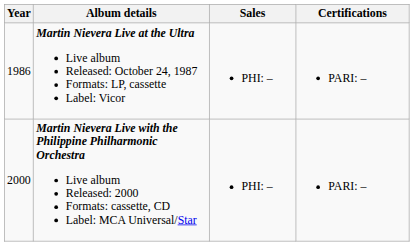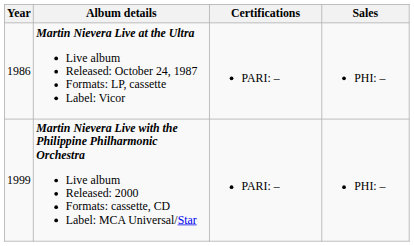columns swapped: Sales <-> Certifications
row 3 | Year: 2000 -> 1999
